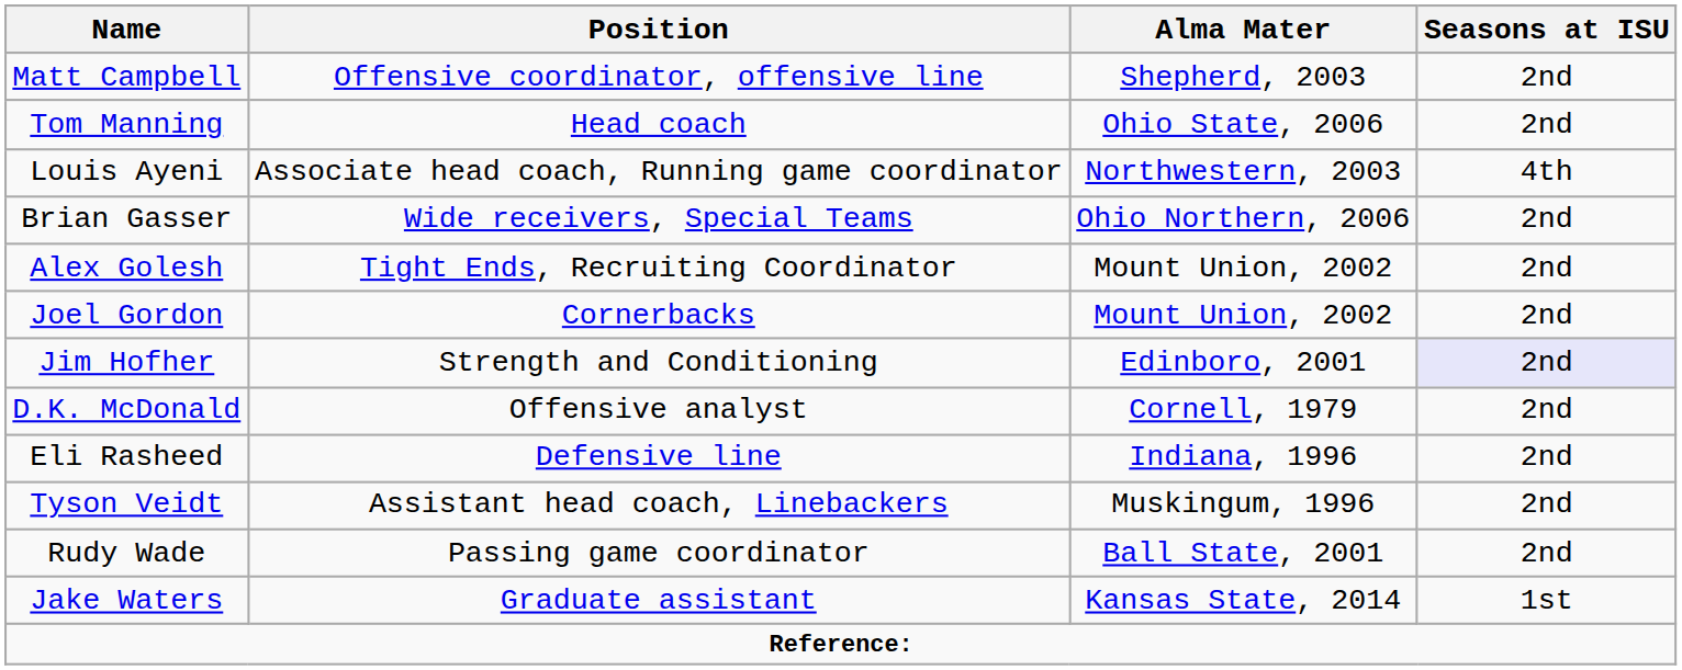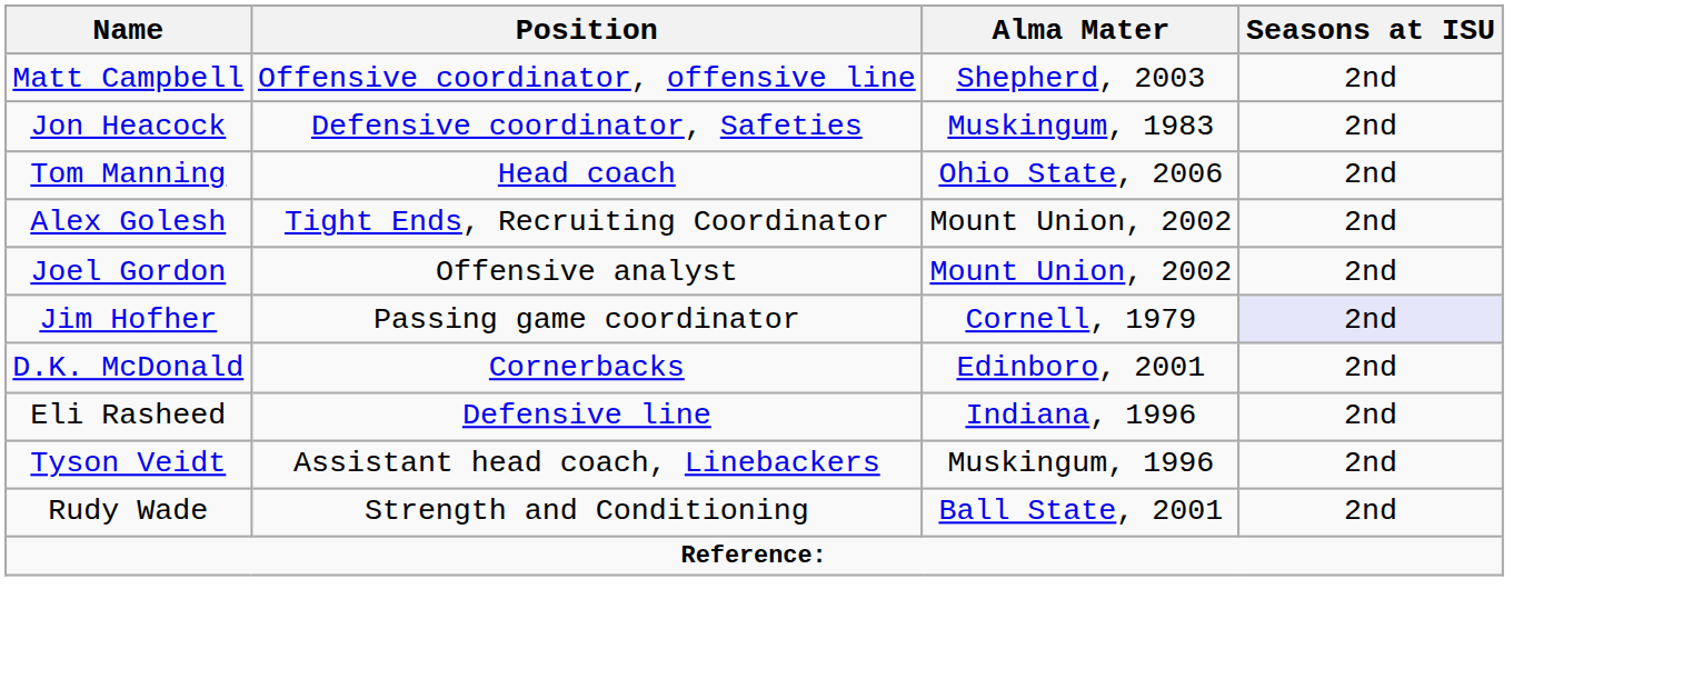+ row: Jon Heacock | Defensive coordinator, Safeties | Muskingum, 1983 | 2nd
- row: Louis Ayeni | Associate head coach, Running game coordinator | Northwestern, 2003 | 4th
- row: Brian Gasser | Wide receivers, Special Teams | Ohio Northern, 2006 | 2nd
Joel Gordon | Position: Cornerbacks -> Offensive analyst
Jim Hofher | Position: Strength and Conditioning -> Passing game coordinator
Jim Hofher | Alma Mater: Edinboro, 2001 -> Cornell, 1979
D.K. McDonald | Position: Offensive analyst -> Cornerbacks
D.K. McDonald | Alma Mater: Cornell, 1979 -> Edinboro, 2001
Rudy Wade | Position: Passing game coordinator -> Strength and Conditioning
- row: Jake Waters | Graduate assistant | Kansas State, 2014 | 1st
